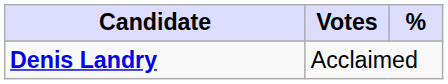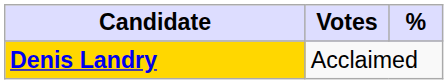Denis Landry | Candidate: no background -> gold background
